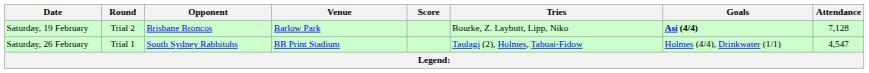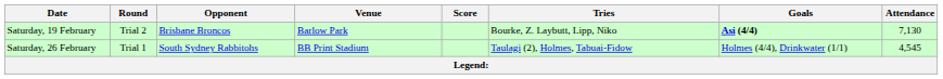Saturday, 19 February | Attendance: 7,128 -> 7,130
Saturday, 26 February | Attendance: 4,547 -> 4,545
